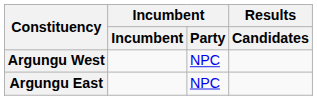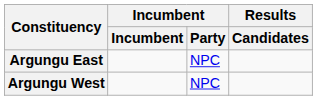rows swapped: Argungu East <-> Argungu West
